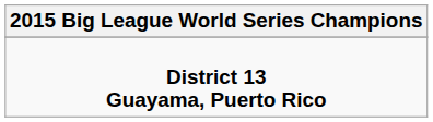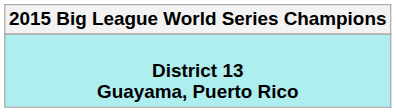row 2 | column 1: no background -> paleturquoise background
